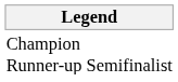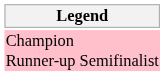row 2 | column 1: no background -> pink background
